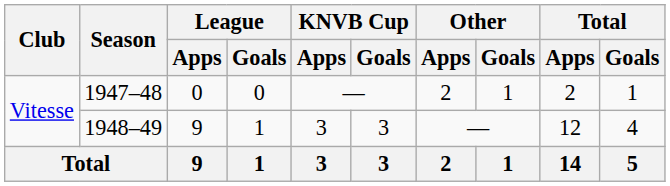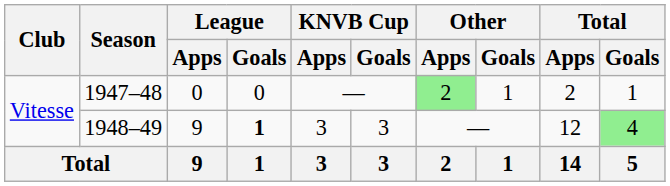1947–48 | Other / Apps: no background -> lightgreen background
1948–49 | League / Goals: normal -> bold
1948–49 | Total / Goals: no background -> lightgreen background
